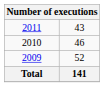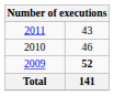2009 | column 2: normal -> bold
